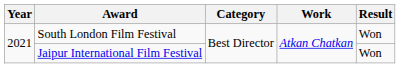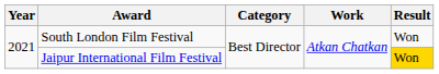Jaipur International Film Festival | Result: no background -> gold background
